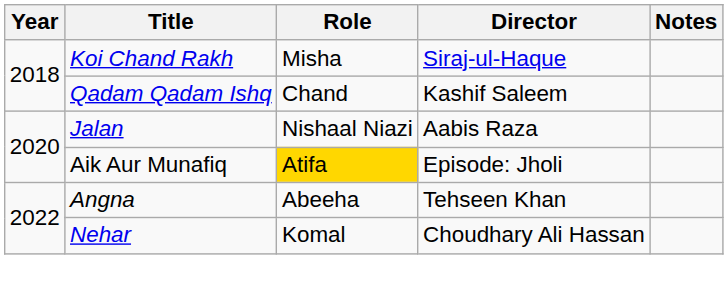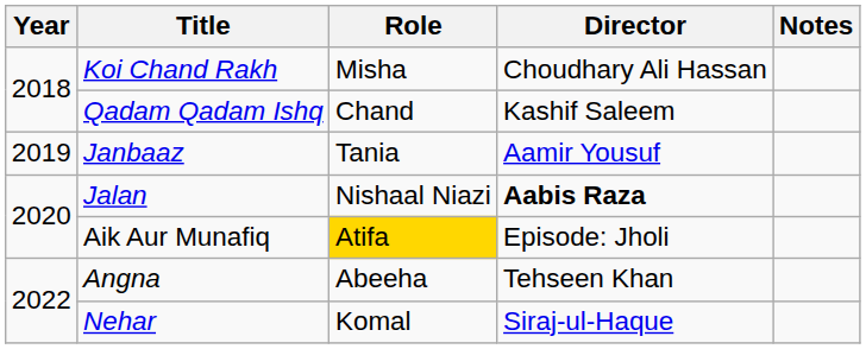Koi Chand Rakh | Director: Siraj-ul-Haque -> Choudhary Ali Hassan
+ row: 2019 | Janbaaz | Tania | Aamir Yousuf
Jalan | Director: normal -> bold
Nehar | Director: Choudhary Ali Hassan -> Siraj-ul-Haque
